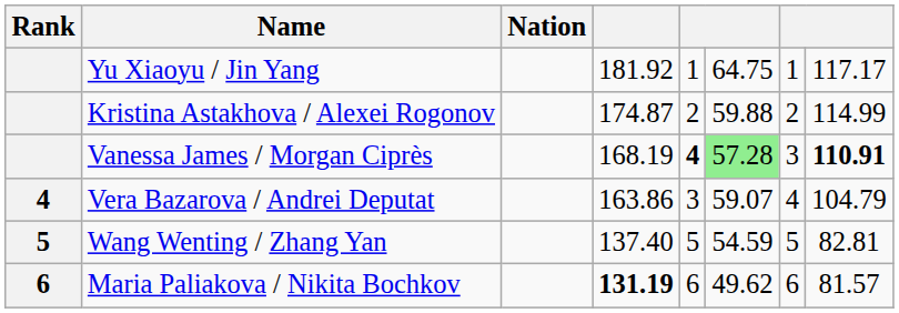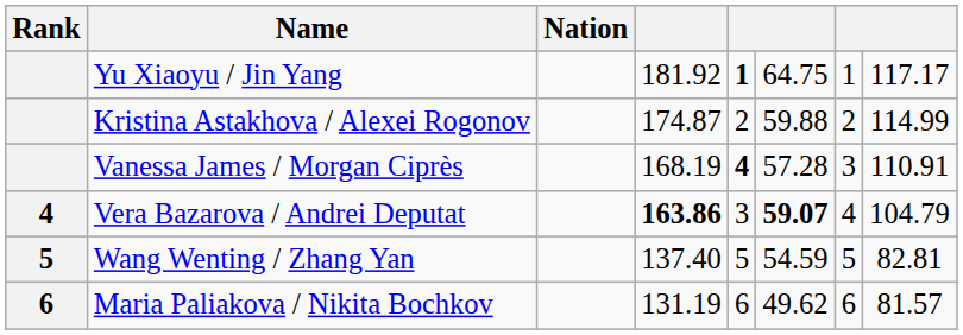Yu Xiaoyu / Jin Yang | column 5: normal -> bold
Vanessa James / Morgan Ciprès | column 6: lightgreen background -> no background
Vanessa James / Morgan Ciprès | column 8: bold -> normal
Vera Bazarova / Andrei Deputat | column 4: normal -> bold
Vera Bazarova / Andrei Deputat | column 6: normal -> bold
Maria Paliakova / Nikita Bochkov | column 4: bold -> normal
